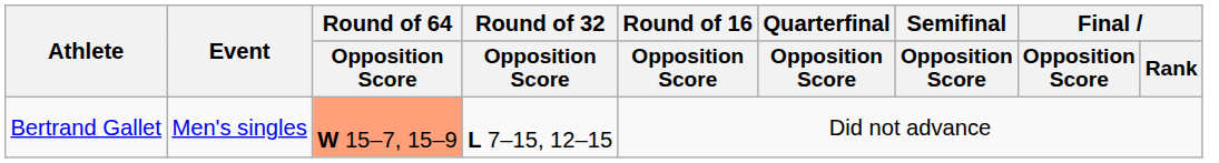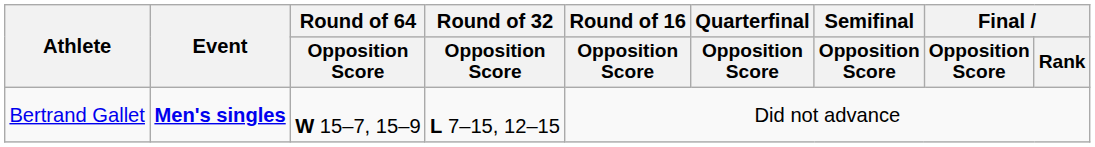Bertrand Gallet | Event: normal -> bold
Bertrand Gallet | Round of 64 / Opposition Score: lightsalmon background -> no background
